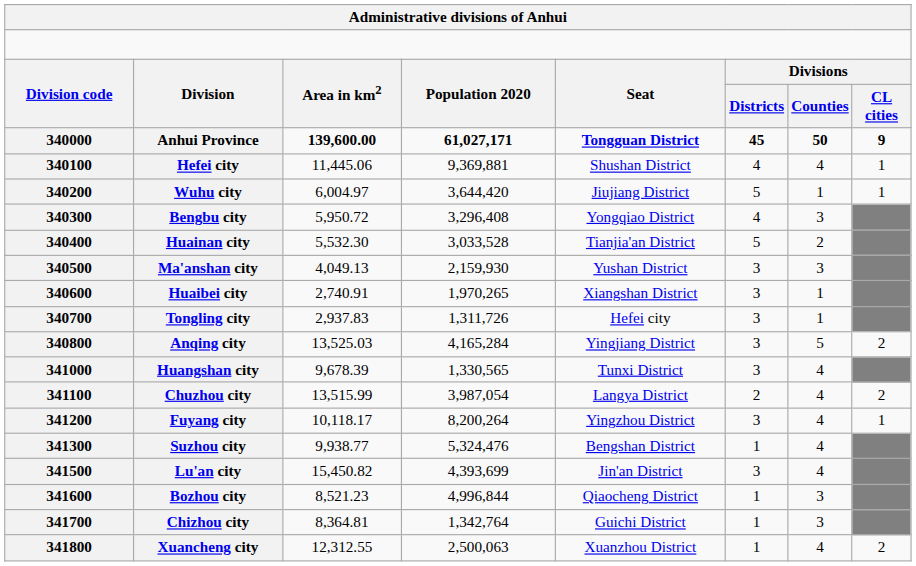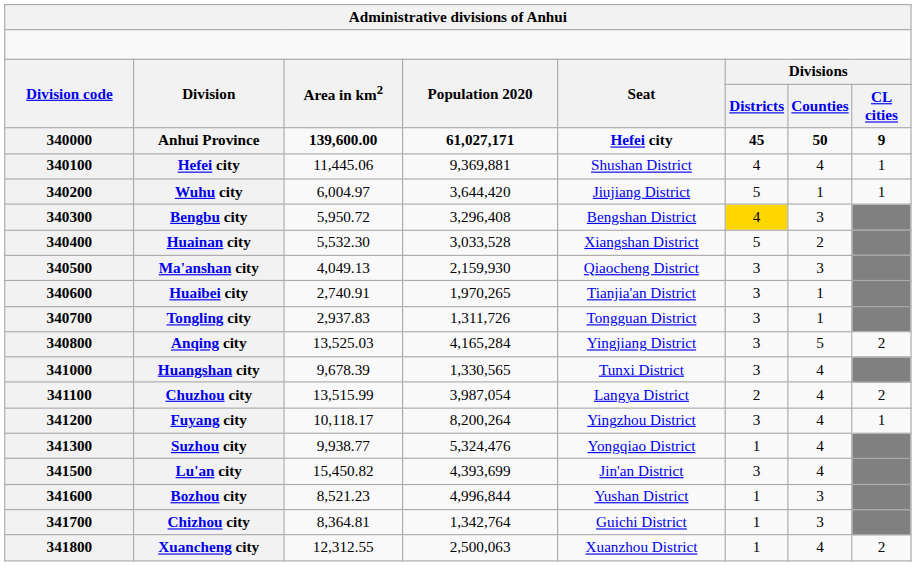Anhui Province | column 5: Tongguan District -> Hefei city
Bengbu city | column 5: Yongqiao District -> Bengshan District
Bengbu city | column 6: no background -> gold background
Huainan city | column 5: Tianjia'an District -> Xiangshan District
Ma'anshan city | column 5: Yushan District -> Qiaocheng District
Huaibei city | column 5: Xiangshan District -> Tianjia'an District
Tongling city | column 5: Hefei city -> Tongguan District
Suzhou city | column 5: Bengshan District -> Yongqiao District
Bozhou city | column 5: Qiaocheng District -> Yushan District
